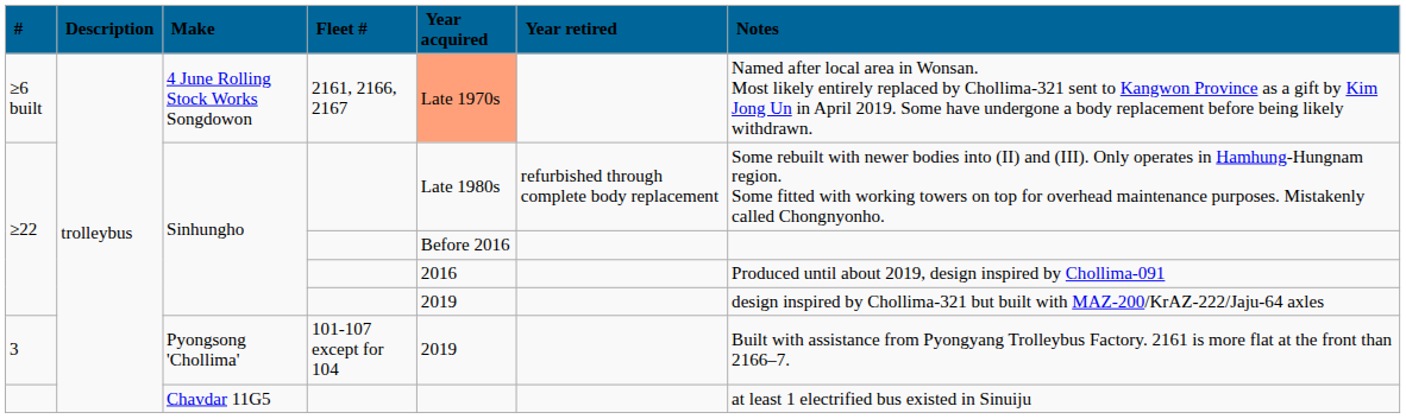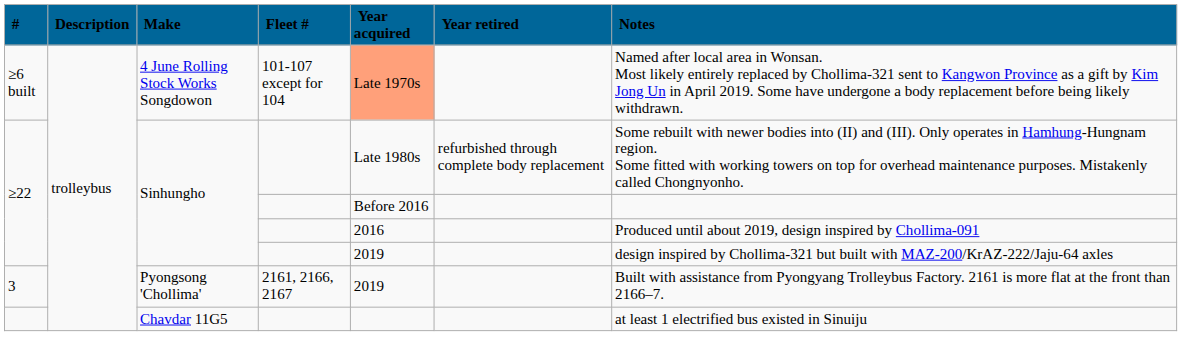≥6 built | Fleet #: 2161, 2166, 2167 -> 101-107 except for 104
3 | Fleet #: 101-107 except for 104 -> 2161, 2166, 2167
